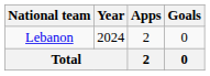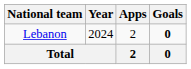Lebanon | Goals: normal -> bold
